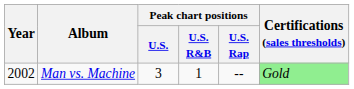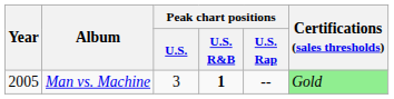Man vs. Machine | Year: 2002 -> 2005
Man vs. Machine | Peak chart positions / U.S. R&B: normal -> bold
